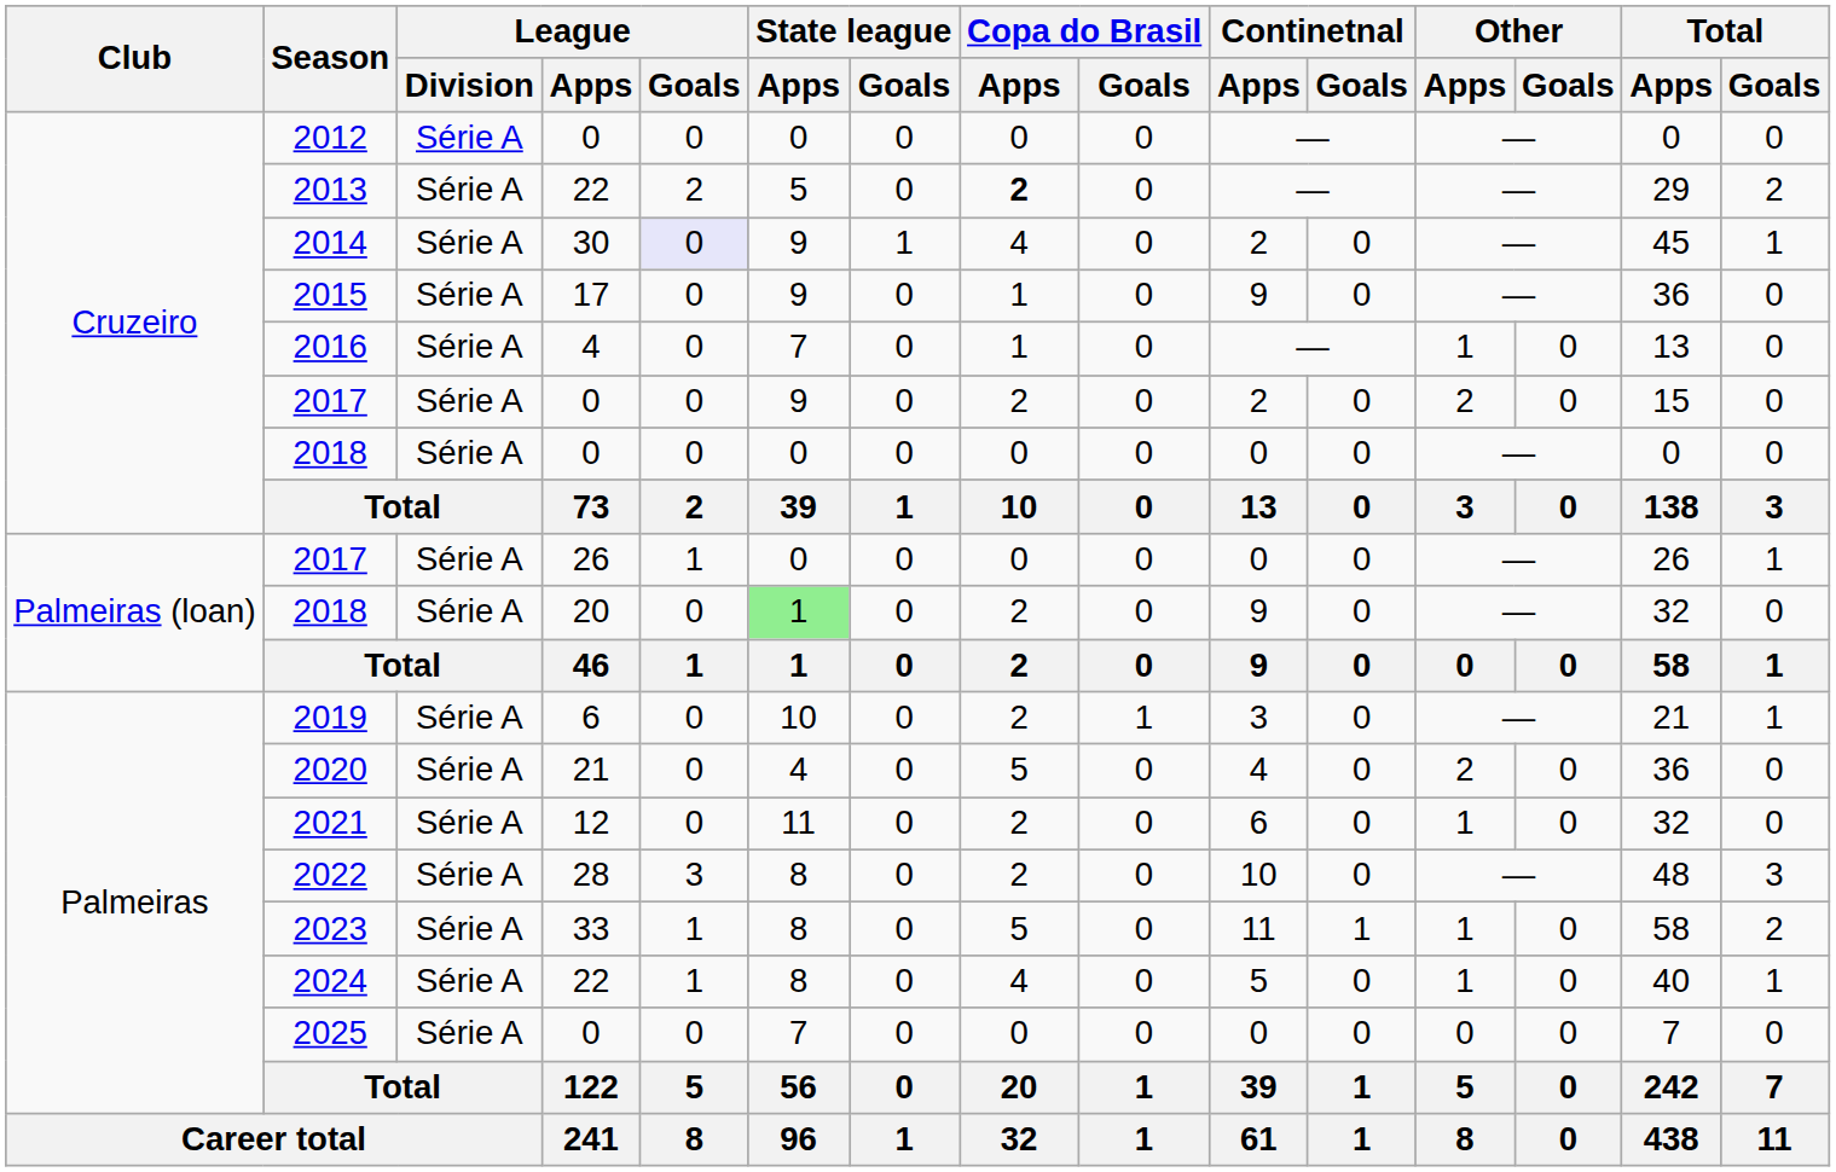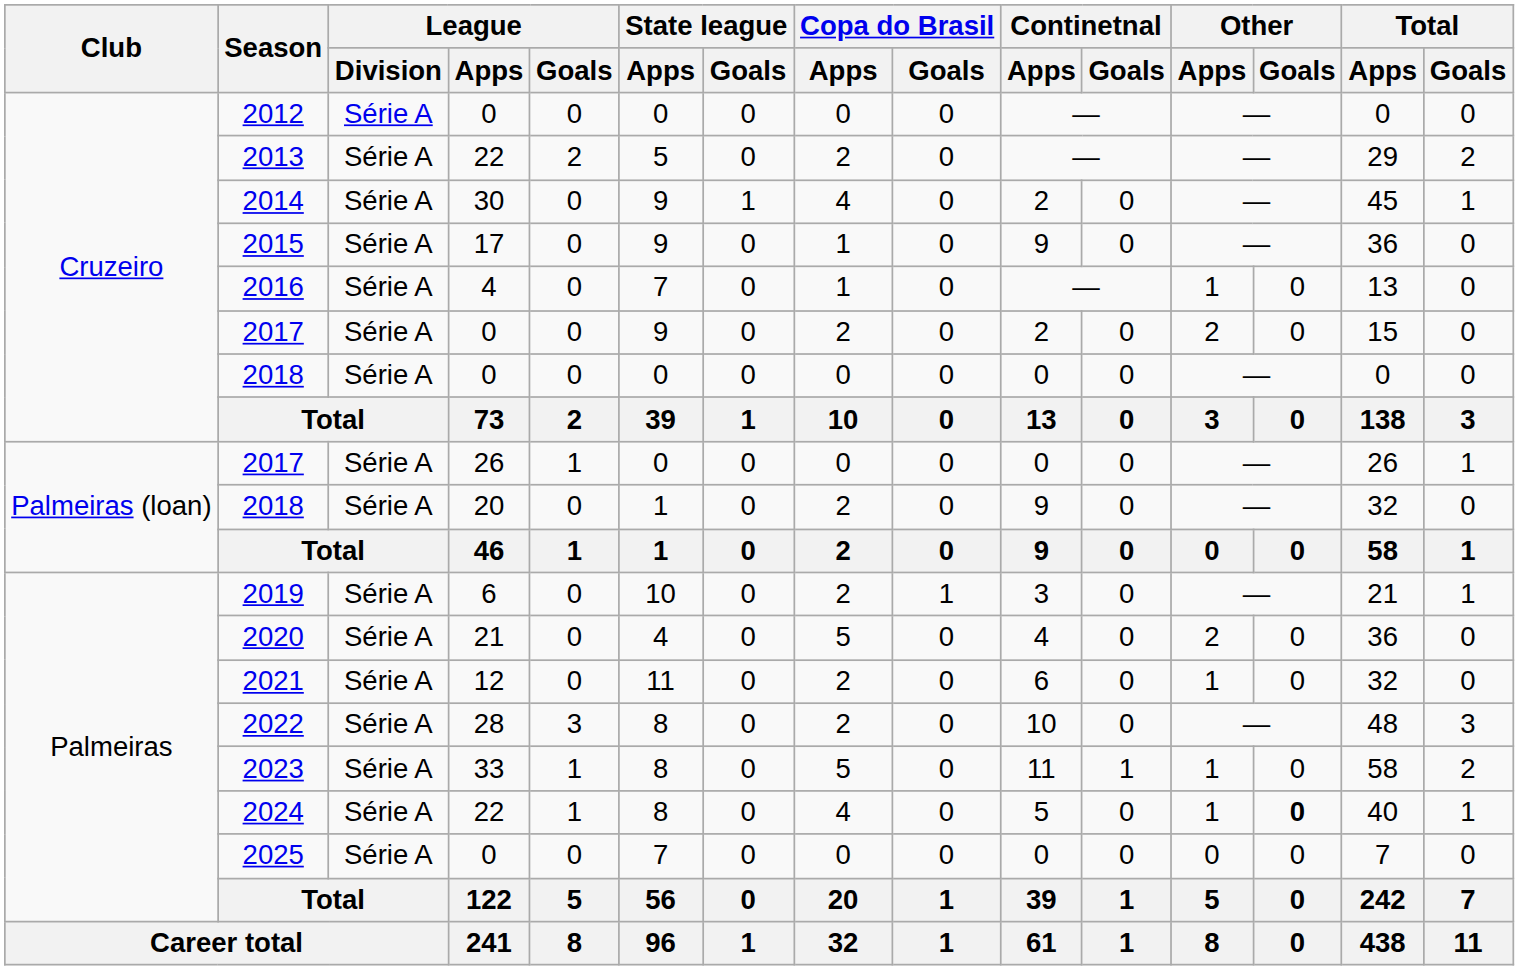2013 | Copa do Brasil / Apps: bold -> normal
2014 | League / Goals: lavender background -> no background
2018 / 20 | State league / Apps: lightgreen background -> no background
2024 | Other / Goals: normal -> bold
